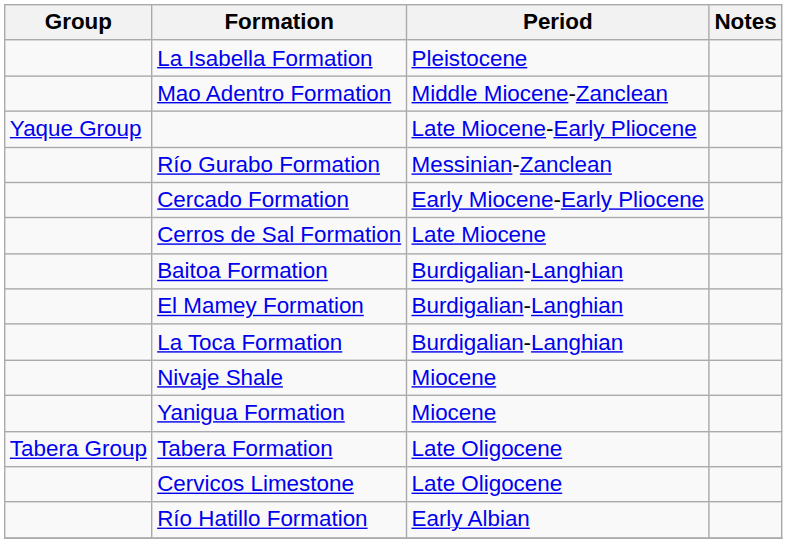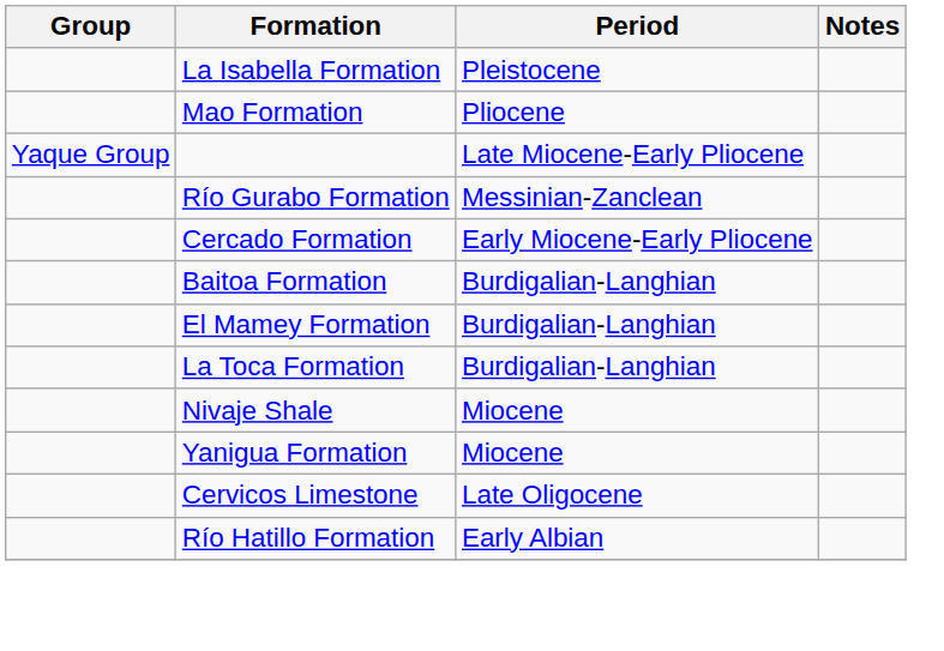+ row: Mao Formation | Pliocene
- row: Mao Adentro Formation | Middle Miocene-Zanclean
- row: Cerros de Sal Formation | Late Miocene
- row: Tabera Group | Tabera Formation | Late Oligocene
